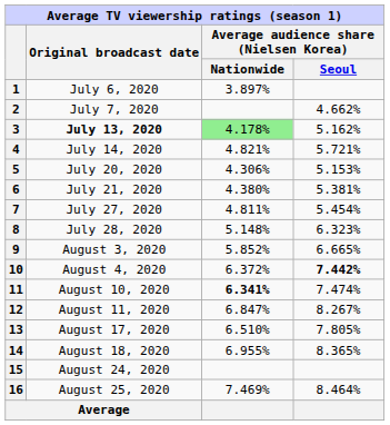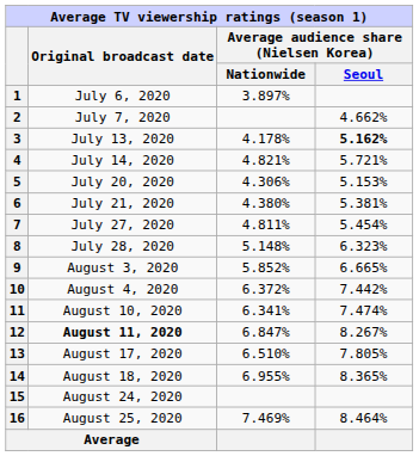3 | Original broadcast date: bold -> normal
3 | Average audience share (Nielsen Korea) / Nationwide: lightgreen background -> no background
3 | Average audience share (Nielsen Korea) / Seoul: normal -> bold
10 | Average audience share (Nielsen Korea) / Seoul: bold -> normal
11 | Average audience share (Nielsen Korea) / Nationwide: bold -> normal
12 | Original broadcast date: normal -> bold
